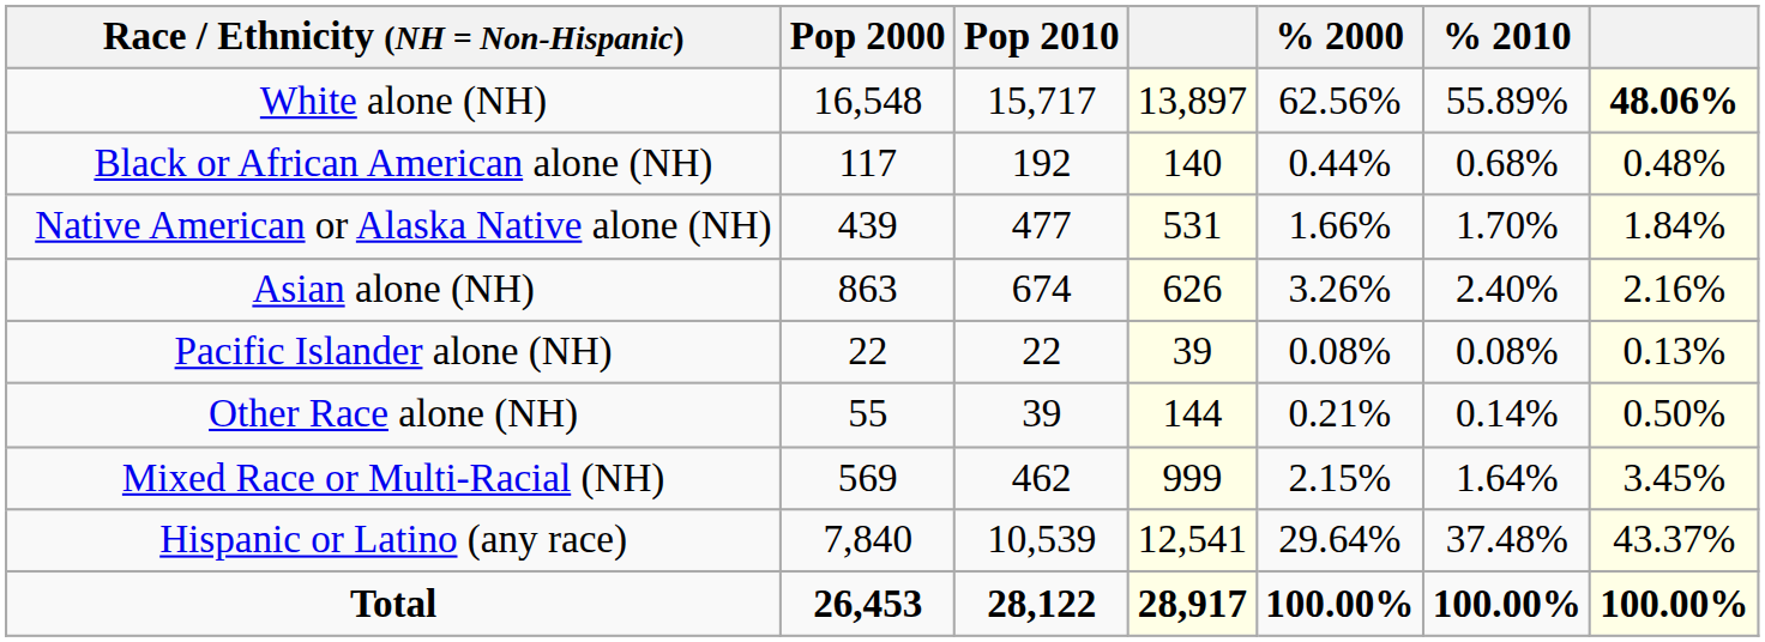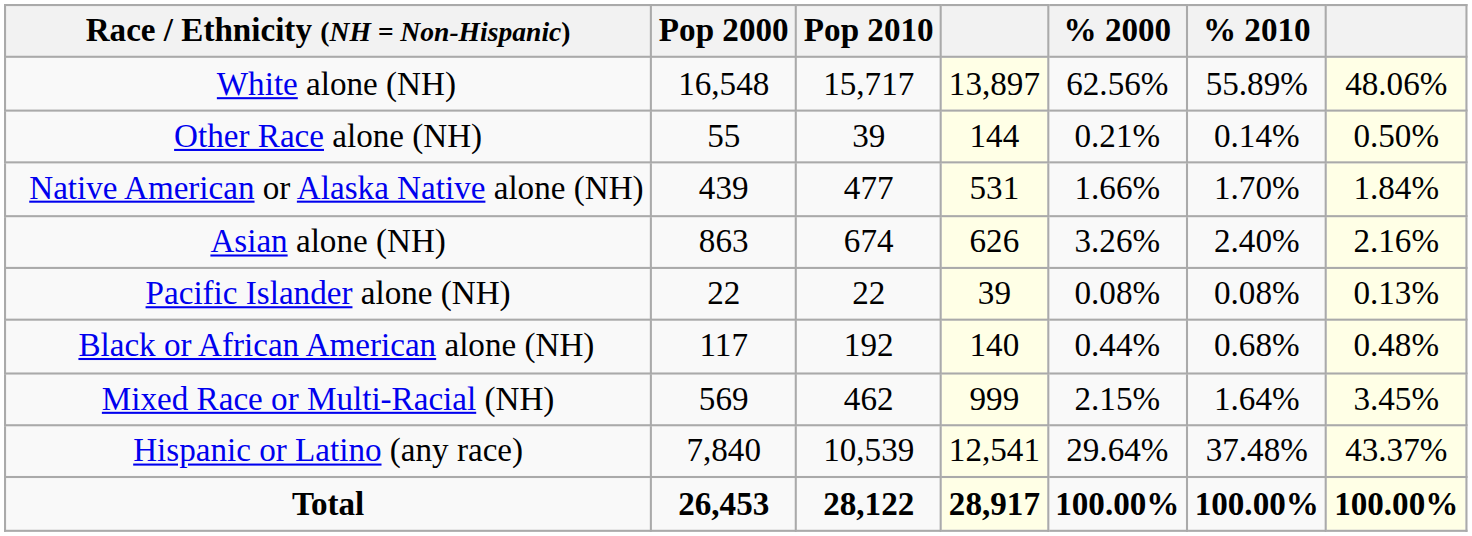White alone (NH) | column 7: bold -> normal
rows swapped: Black or African American alone (NH) <-> Other Race alone (NH)
